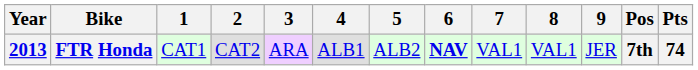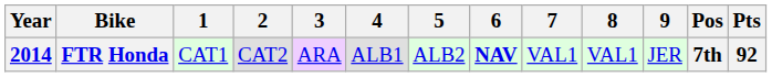FTR Honda | Year: 2013 -> 2014
FTR Honda | Pts: 74 -> 92
